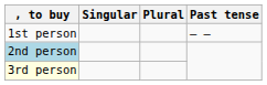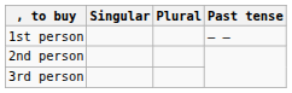2nd person | , to buy: lightblue background -> no background
3rd person | , to buy: lightyellow background -> no background
